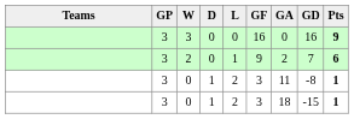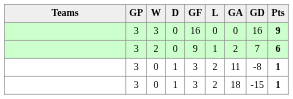columns swapped: L <-> GF
